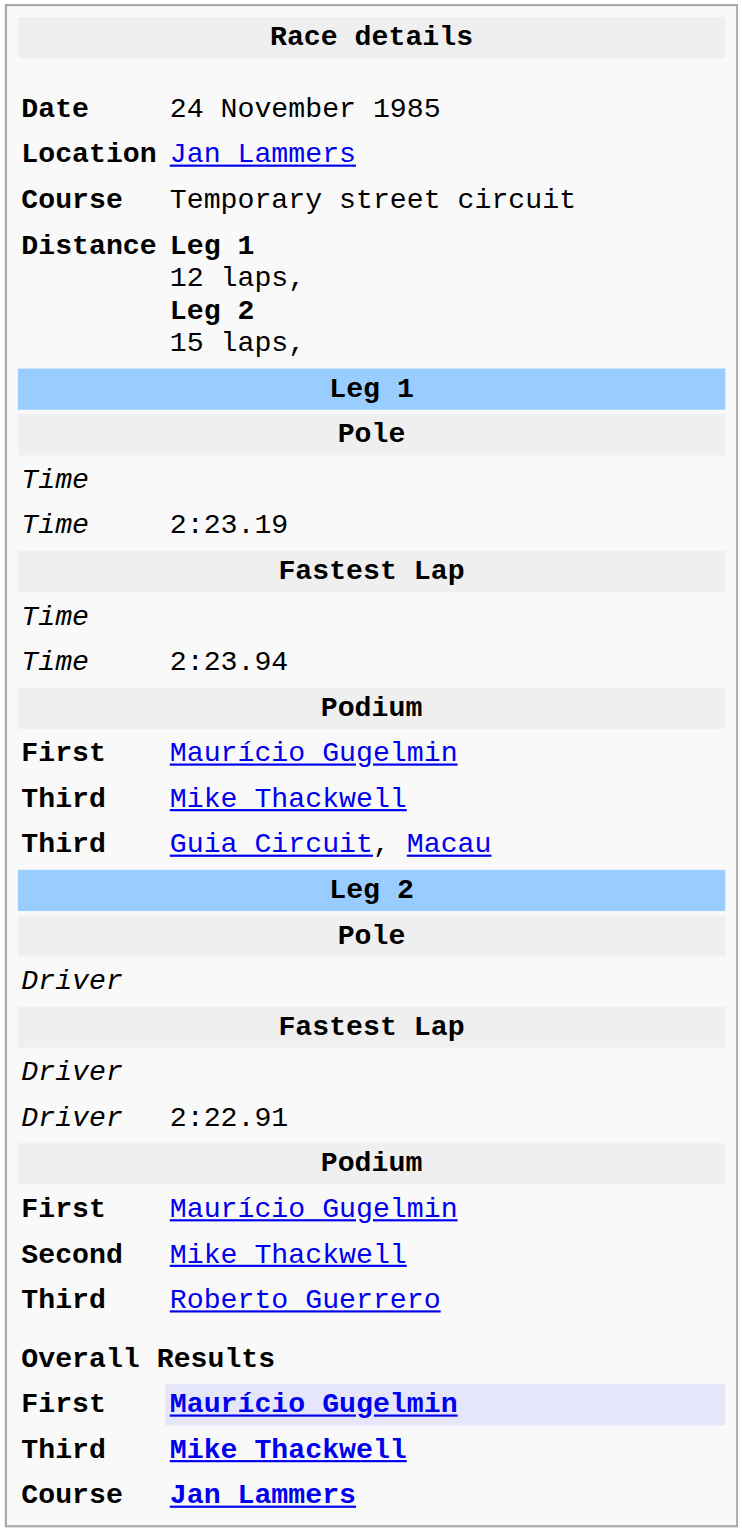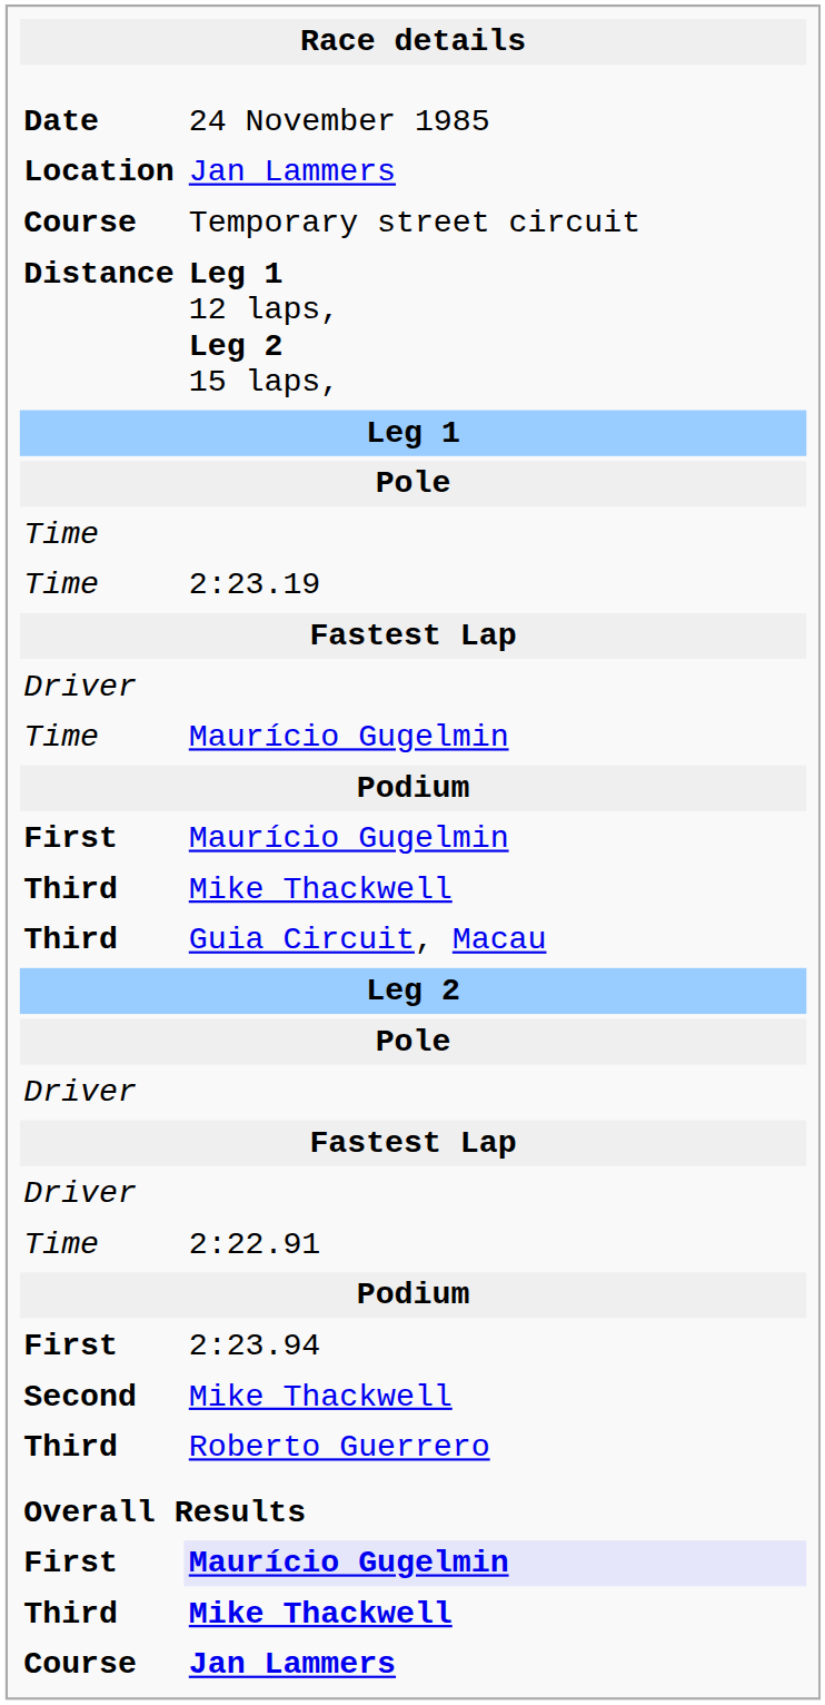row 11 | column 1: Time -> Driver
row 12 | column 2: 2:23.94 -> Maurício Gugelmin
row 22 | column 1: Driver -> Time
row 24 | column 2: Maurício Gugelmin -> 2:23.94
